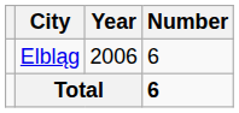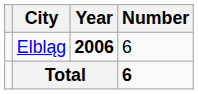Elbląg | Year: normal -> bold
